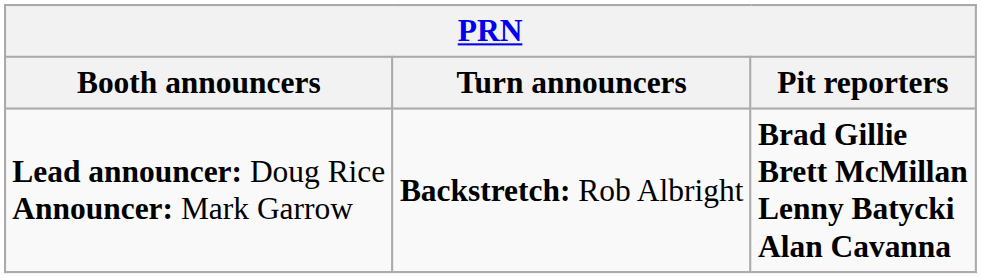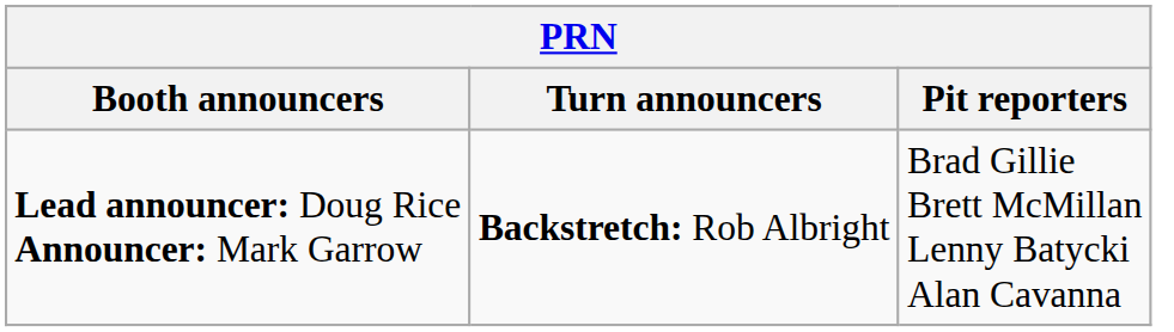Lead announcer: Doug Rice Announcer: Mark Garrow | Pit reporters: bold -> normal
